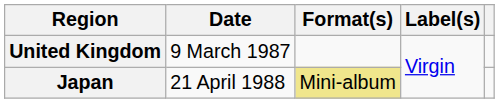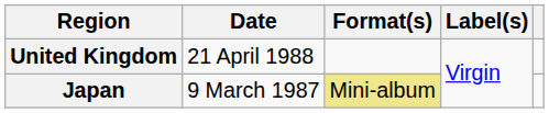United Kingdom | Date: 9 March 1987 -> 21 April 1988
Japan | Date: 21 April 1988 -> 9 March 1987
